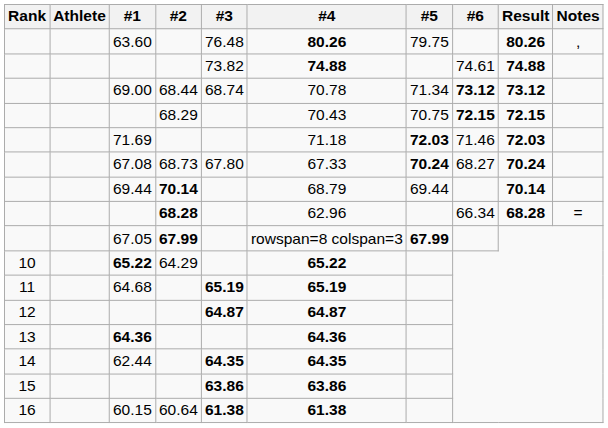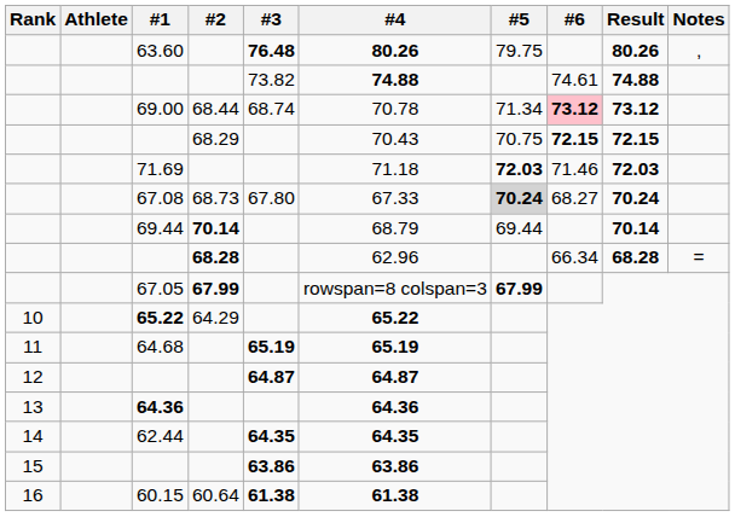63.60 | #3: normal -> bold
69.00 | #6: no background -> pink background
67.08 | #5: no background -> lightgrey background
